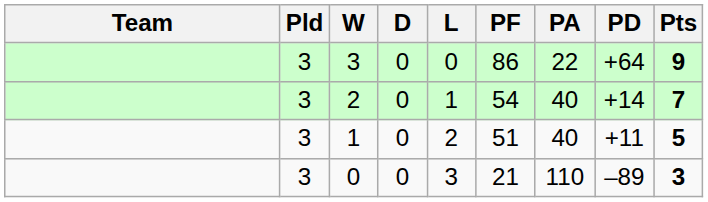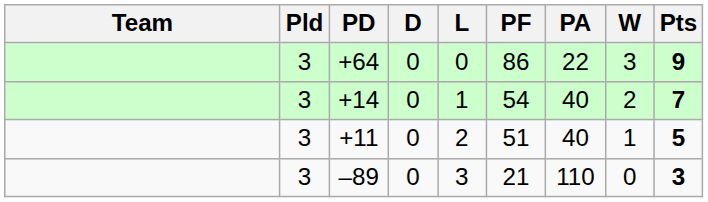columns swapped: W <-> PD
